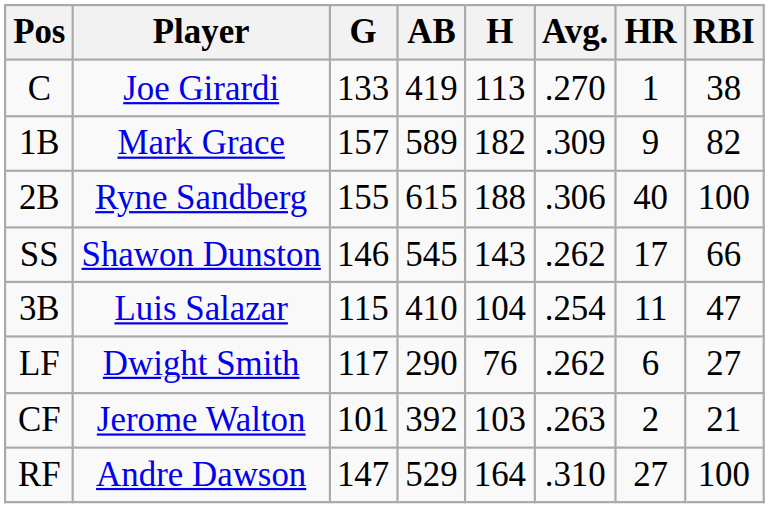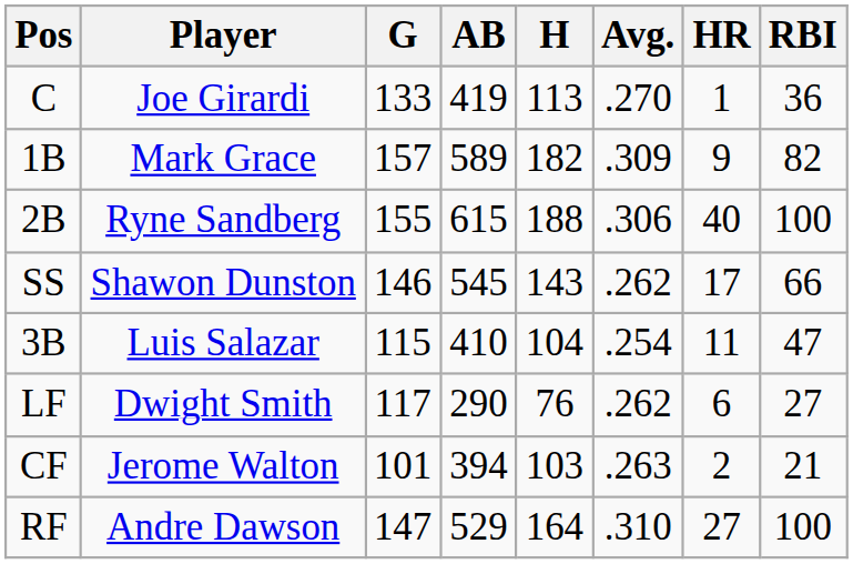C | RBI: 38 -> 36
CF | AB: 392 -> 394
